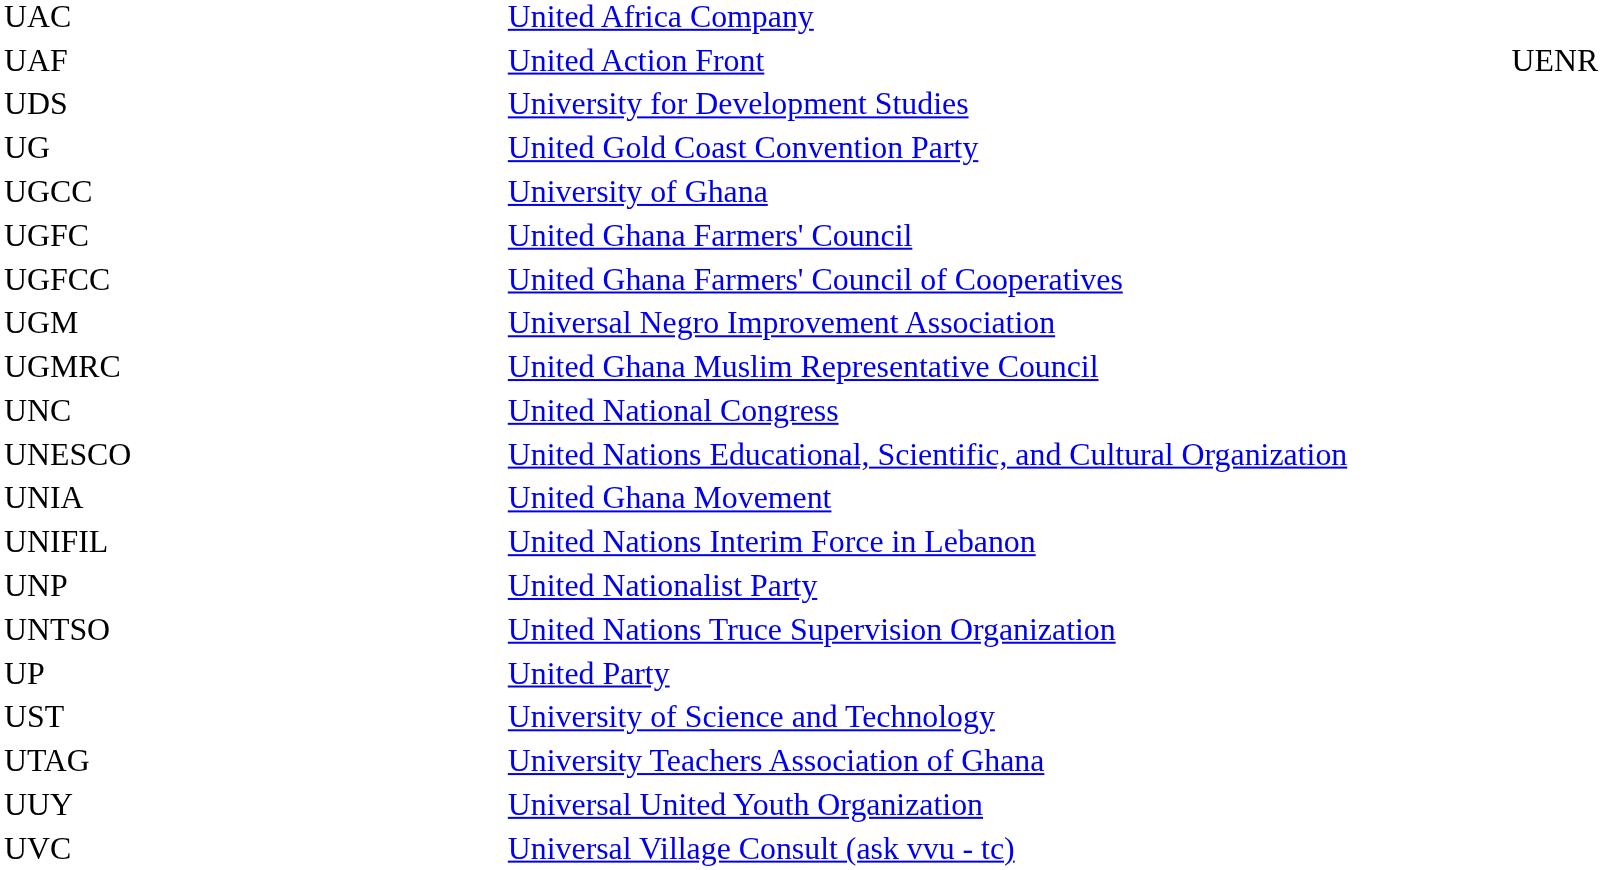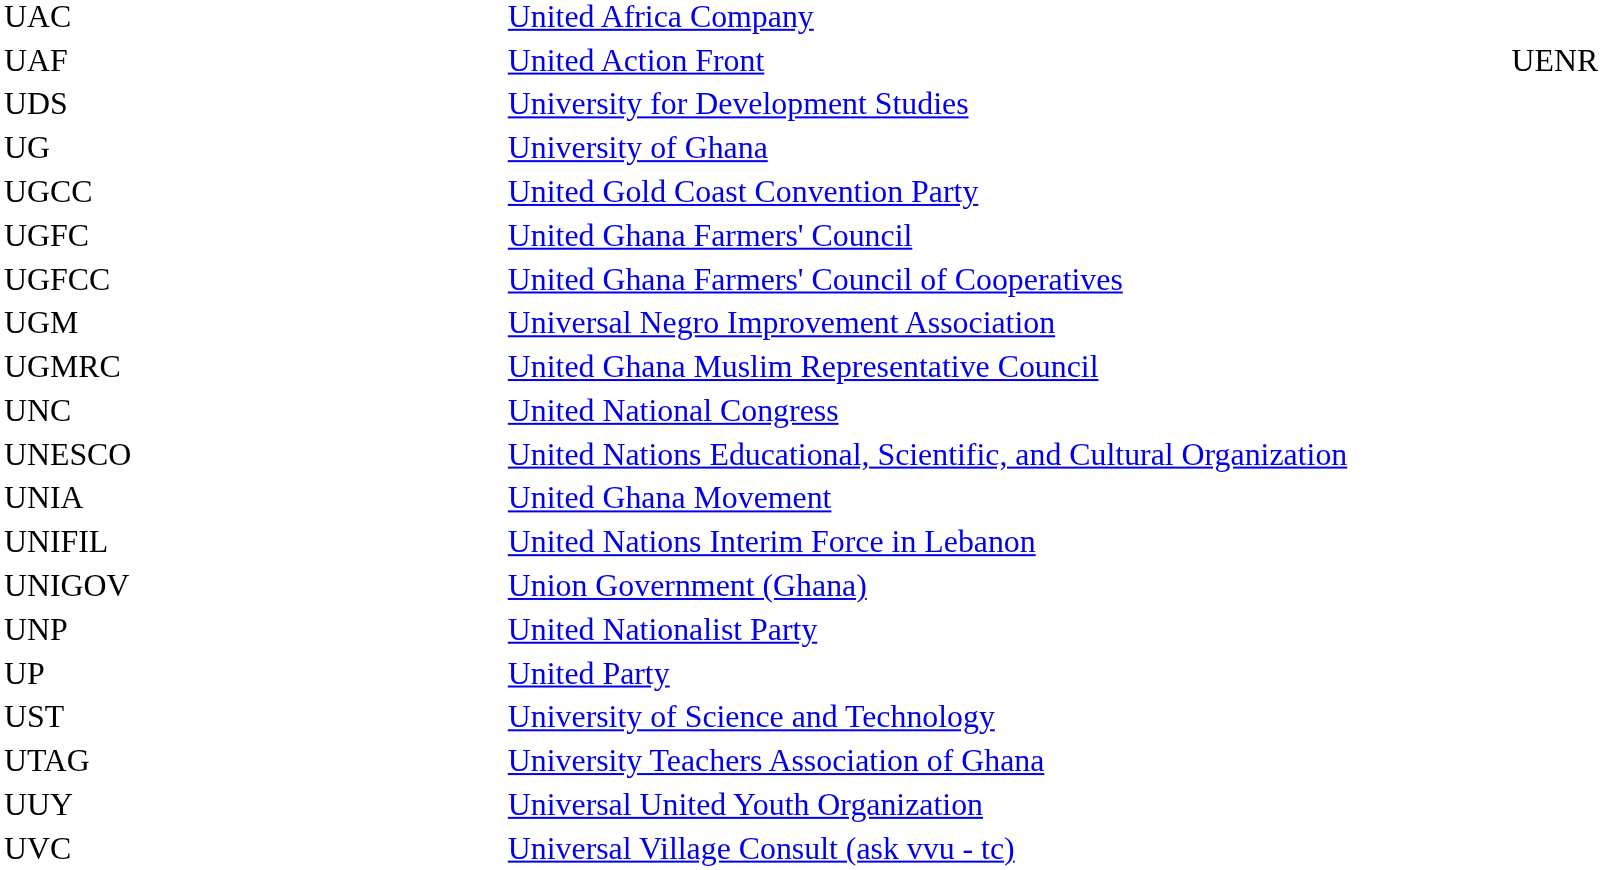UG | column 2: United Gold Coast Convention Party -> University of Ghana
UGCC | column 2: University of Ghana -> United Gold Coast Convention Party
+ row: UNIGOV | Union Government (Ghana)
- row: UNTSO | United Nations Truce Supervision Organization
